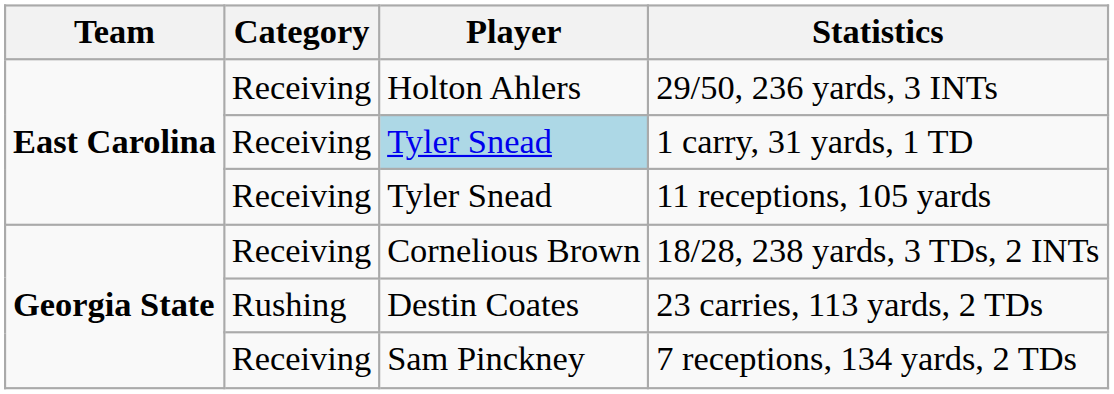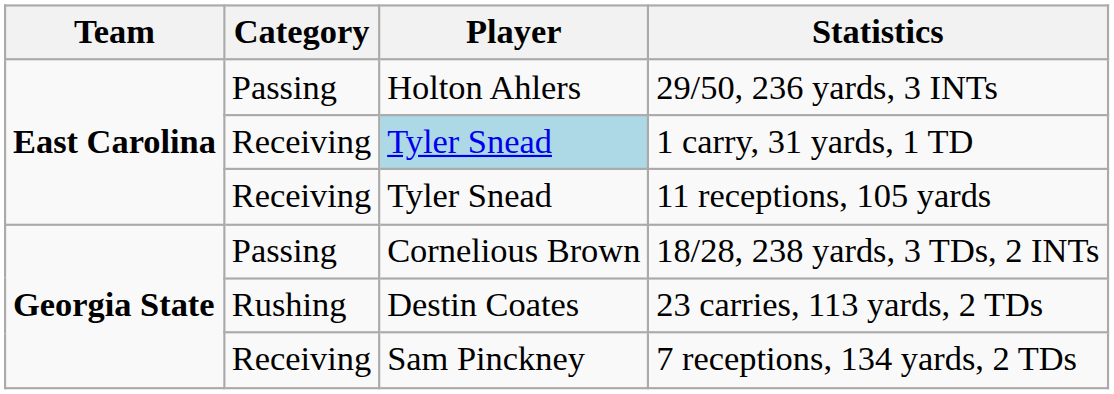29/50, 236 yards, 3 INTs | Category: Receiving -> Passing
18/28, 238 yards, 3 TDs, 2 INTs | Category: Receiving -> Passing
